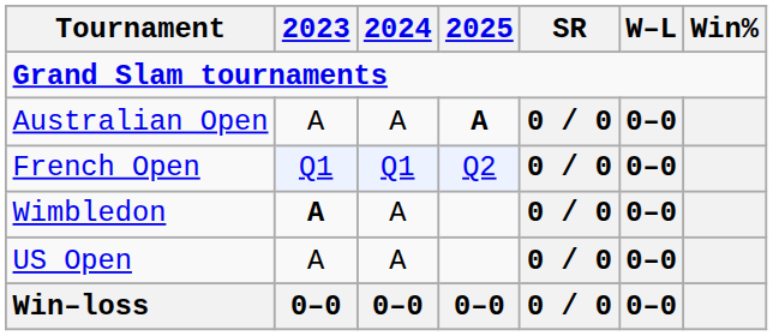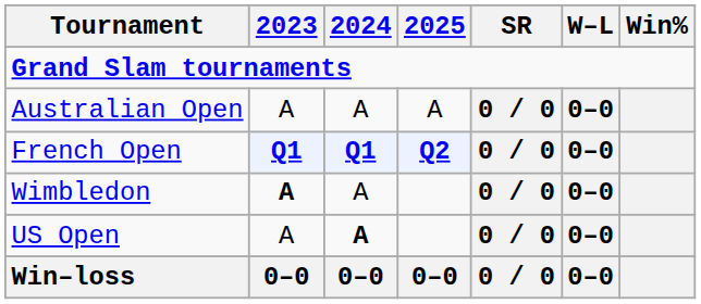Australian Open | 2025: bold -> normal
French Open | 2023: normal -> bold
French Open | 2024: normal -> bold
French Open | 2025: normal -> bold
US Open | 2024: normal -> bold
